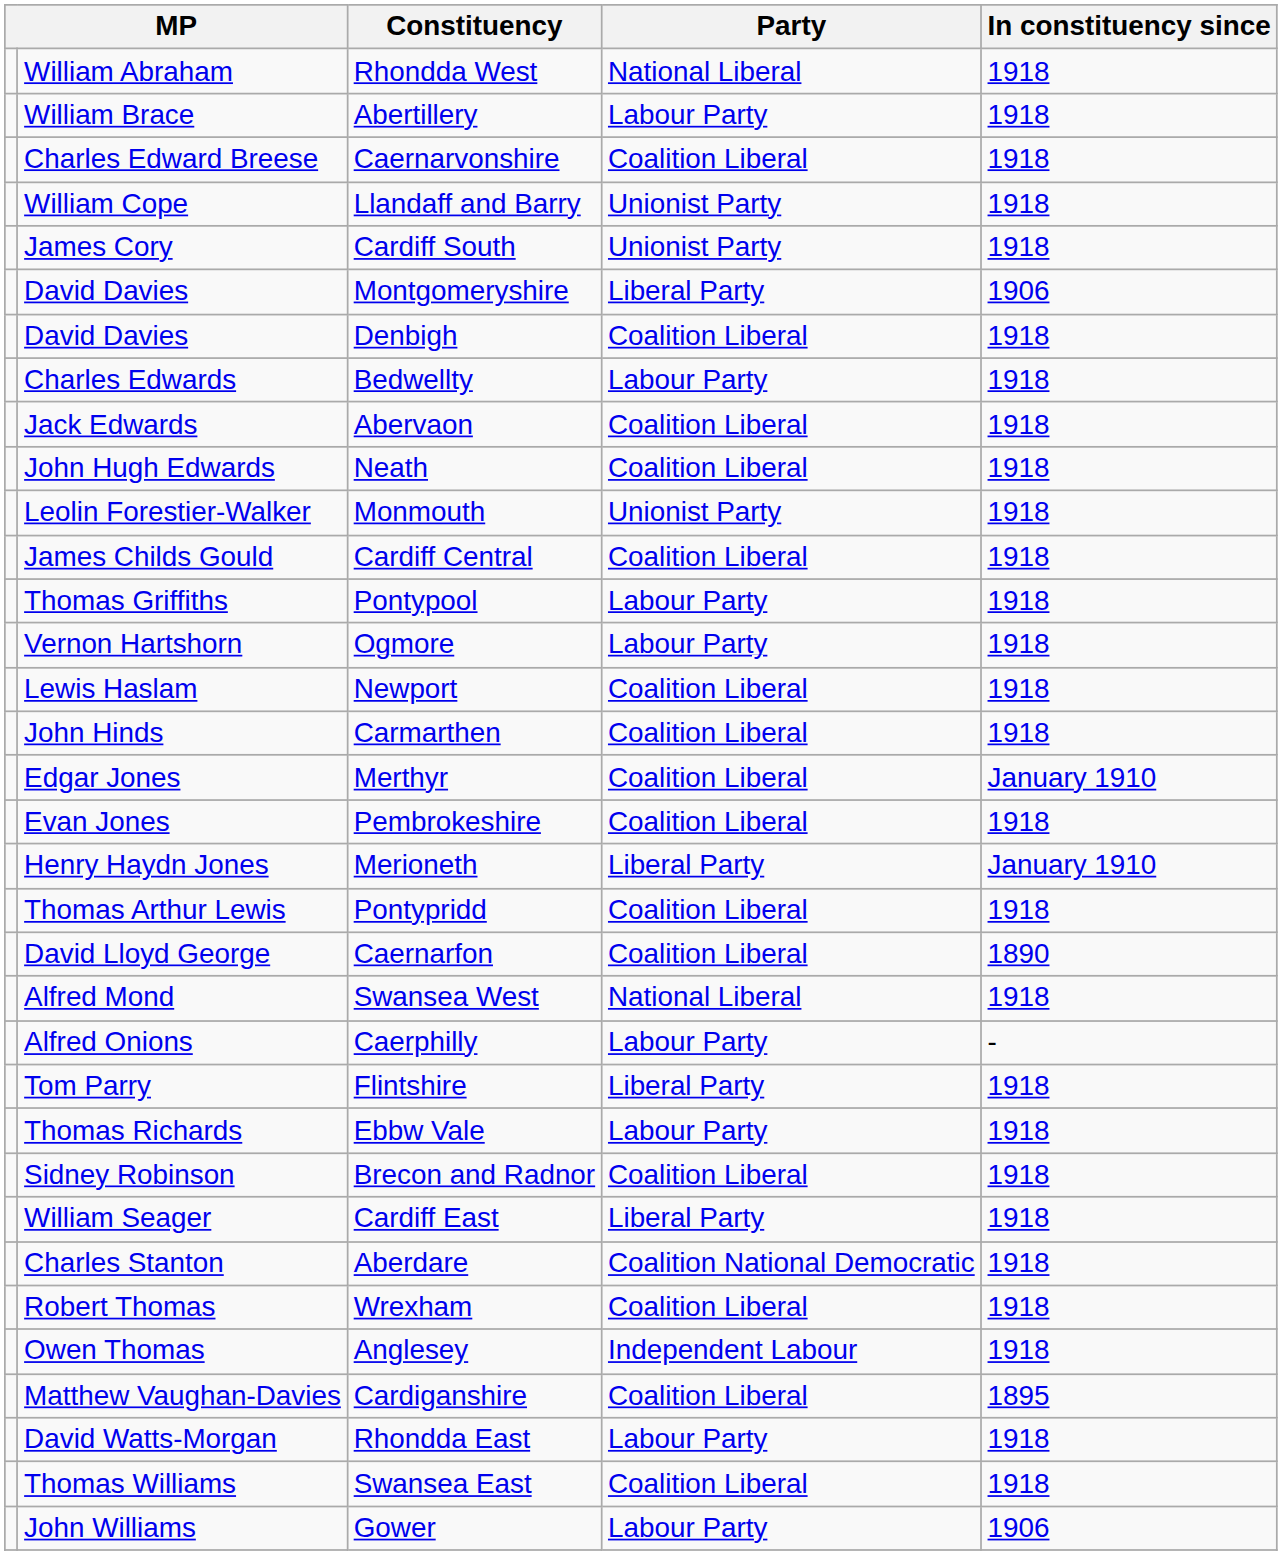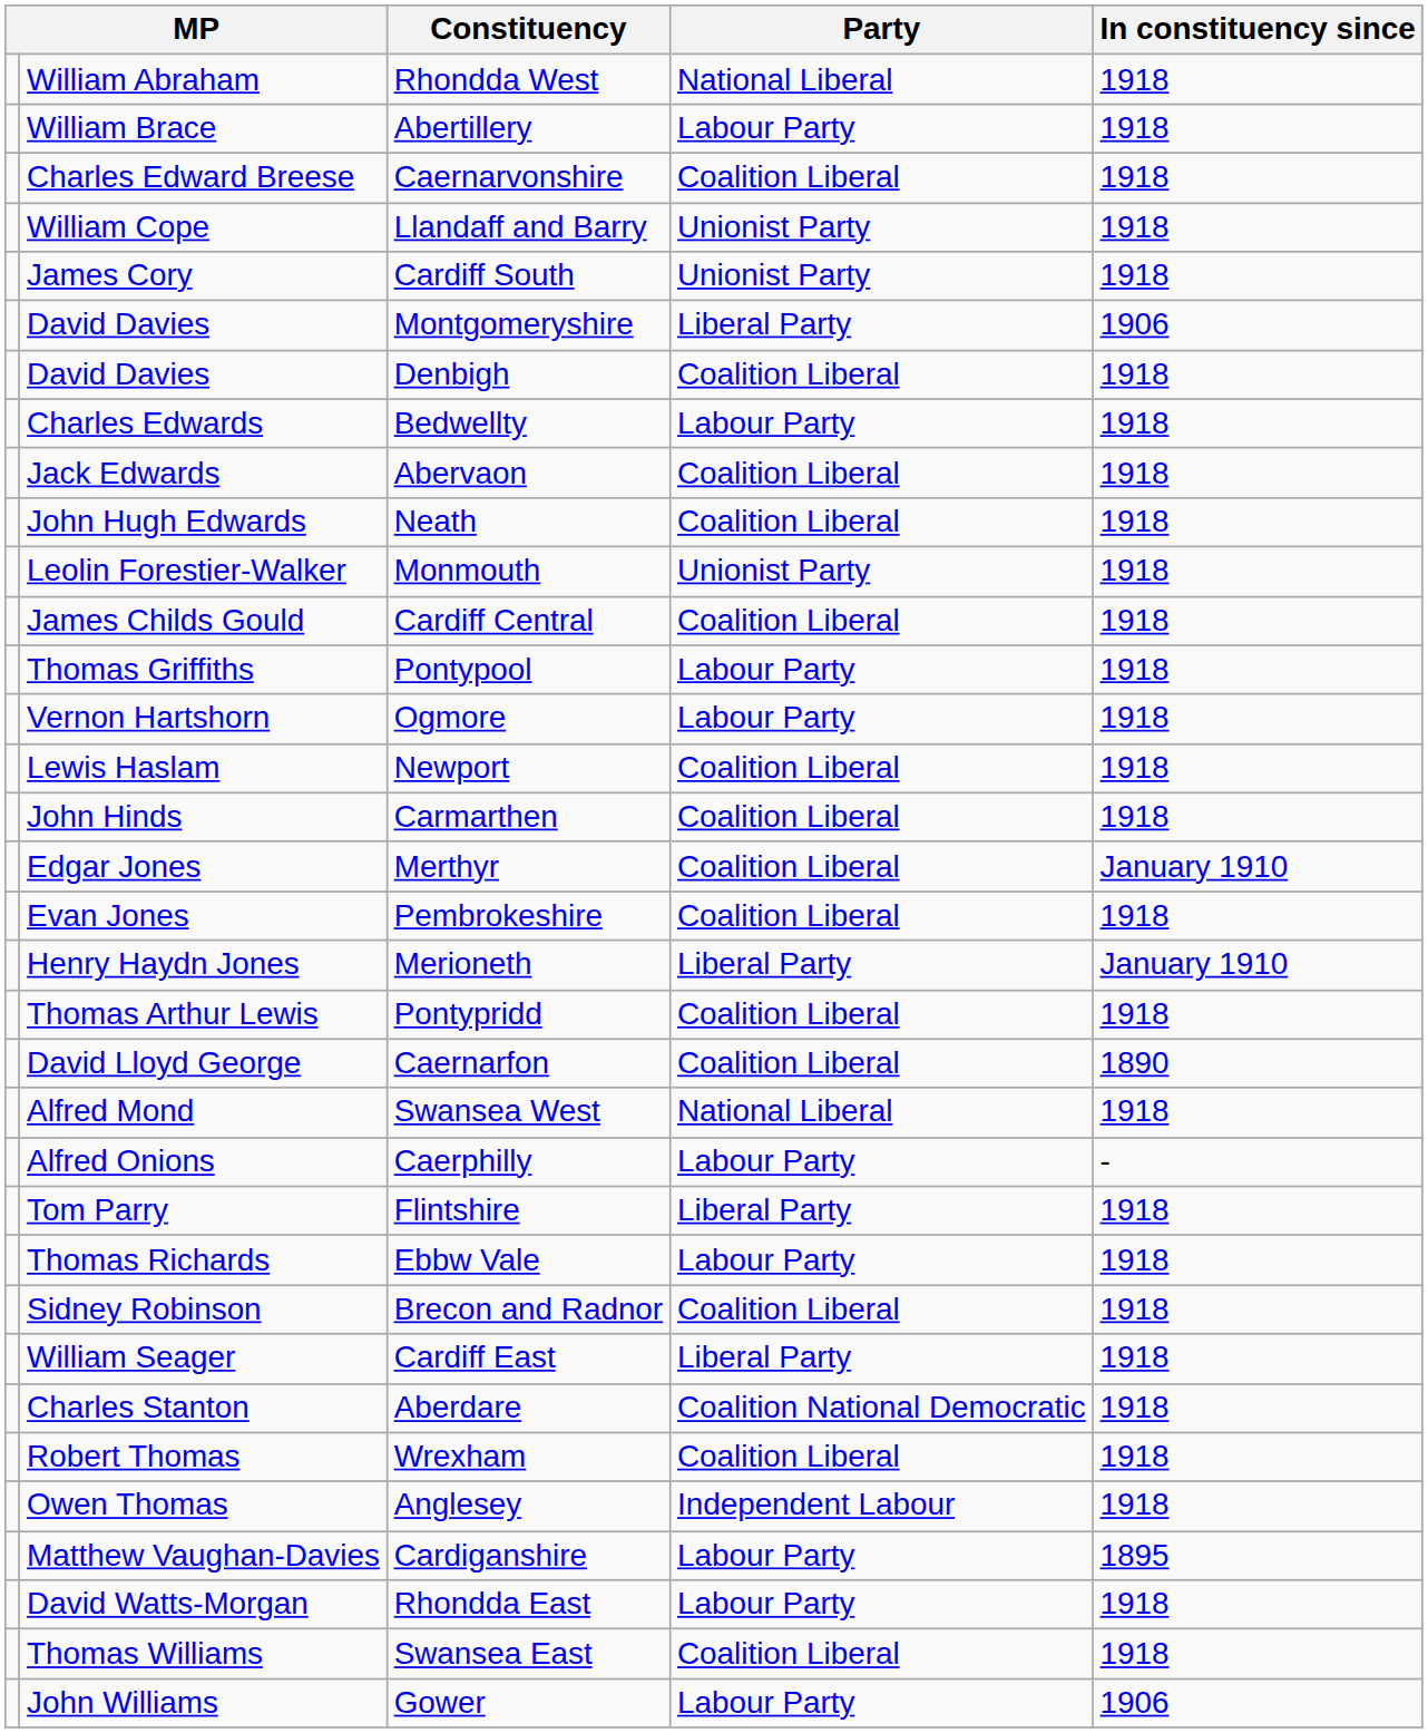Cardiganshire | Party: Coalition Liberal -> Labour Party
